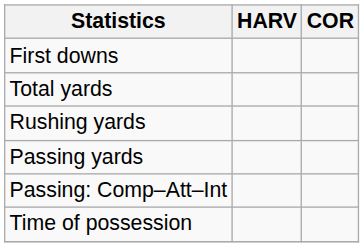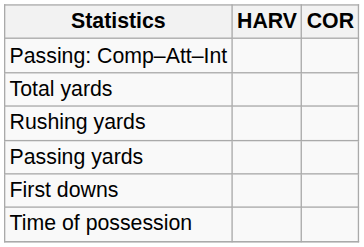rows swapped: First downs <-> Passing: Comp–Att–Int
